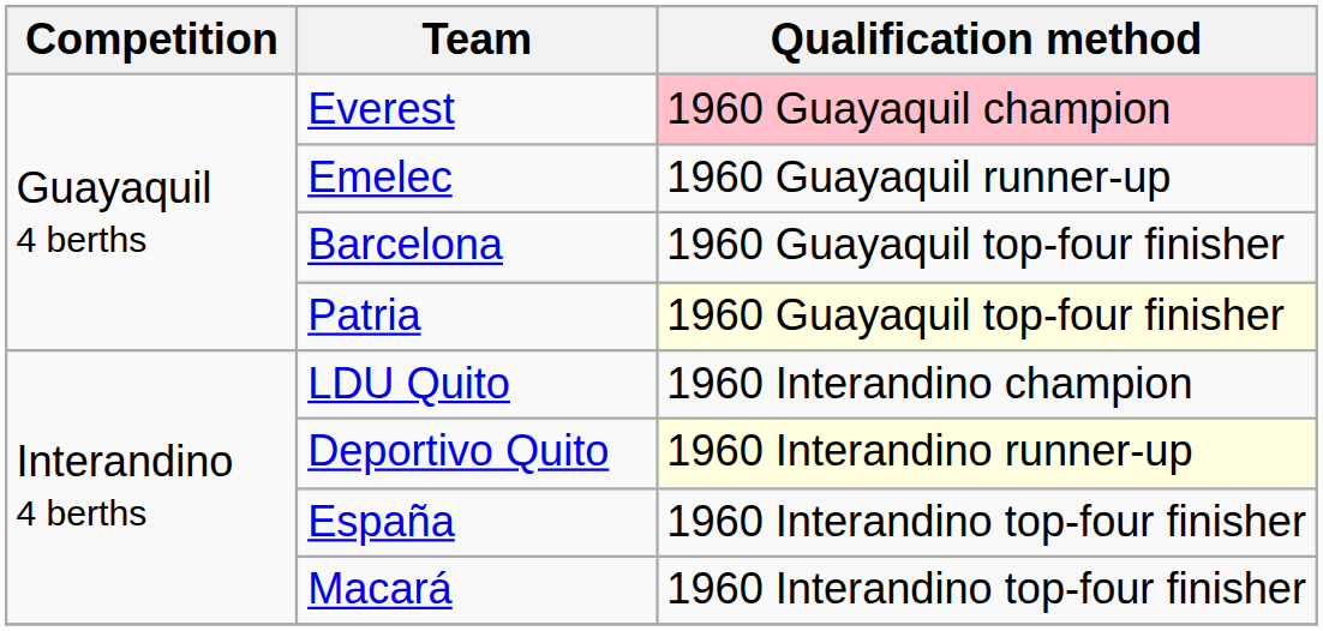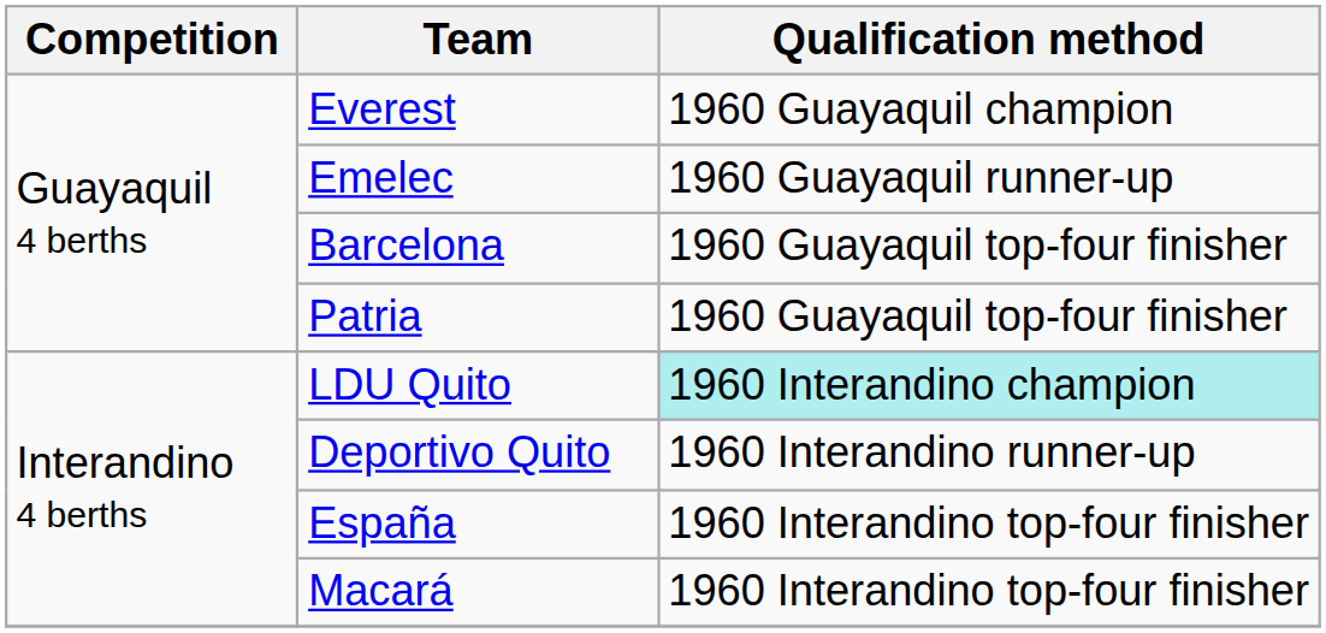Everest | Qualification method: pink background -> no background
Patria | Qualification method: lightyellow background -> no background
LDU Quito | Qualification method: no background -> paleturquoise background
Deportivo Quito | Qualification method: lightyellow background -> no background
